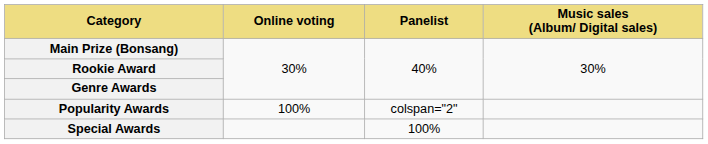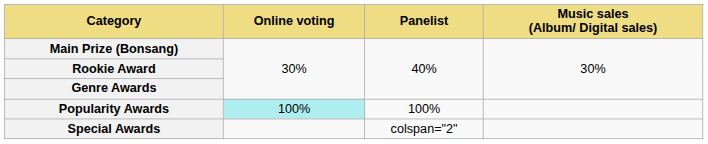Popularity Awards | Online voting: no background -> paleturquoise background
Popularity Awards | Panelist: colspan="2" -> 100%
Special Awards | Panelist: 100% -> colspan="2"
